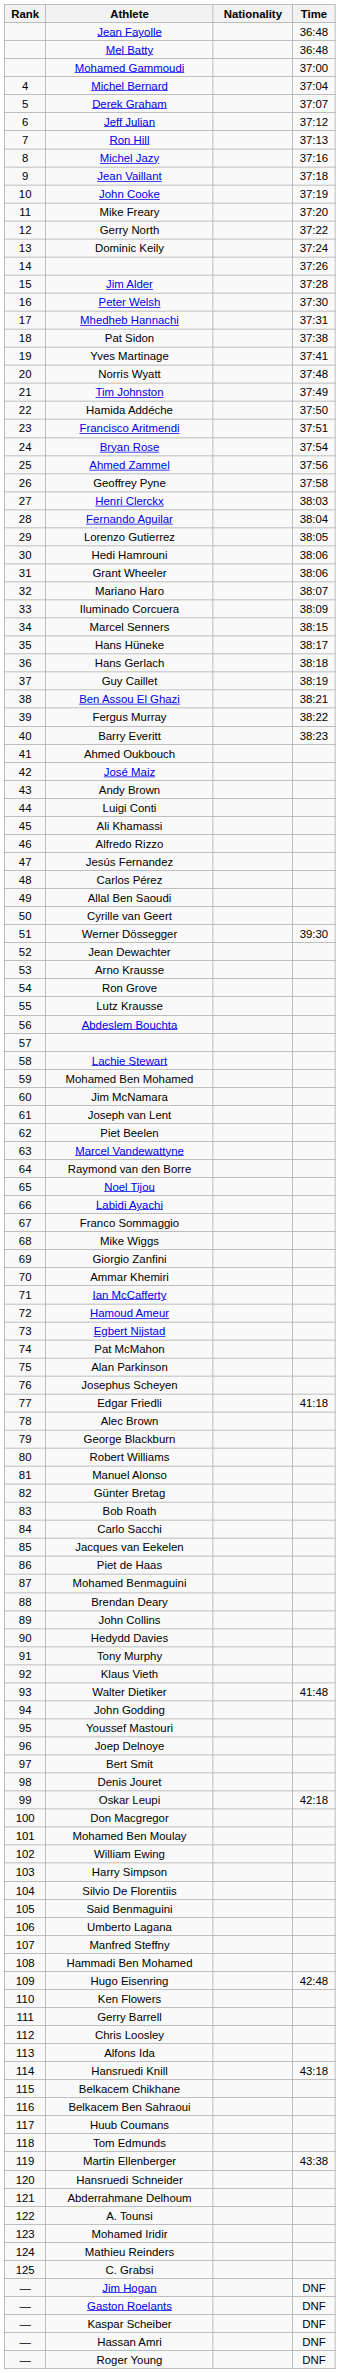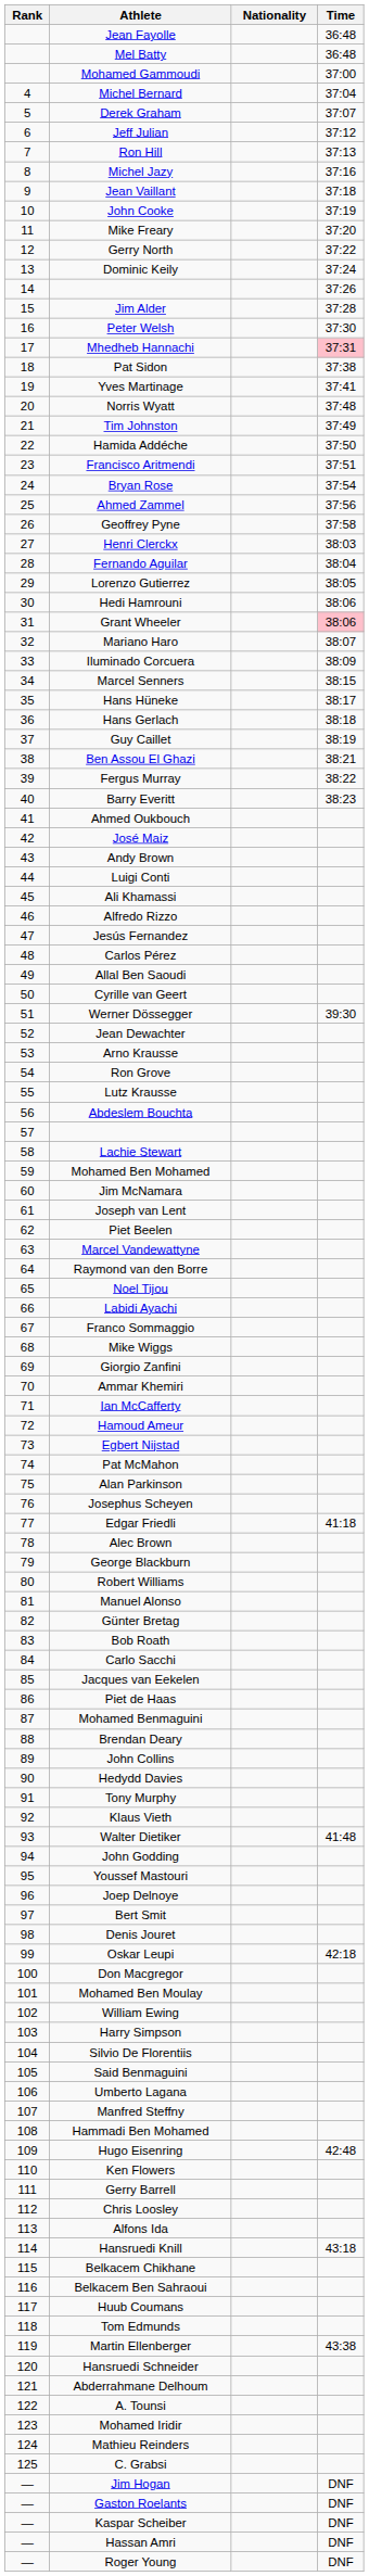Mhedheb Hannachi | Time: no background -> pink background
Grant Wheeler | Time: no background -> pink background
